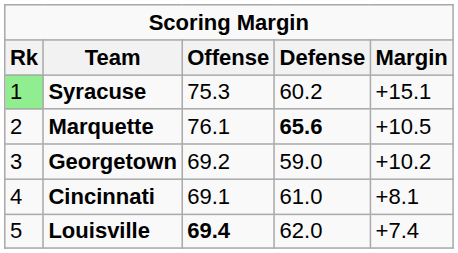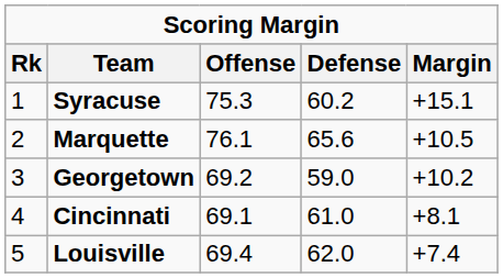Syracuse | Rk: lightgreen background -> no background
Marquette | Defense: bold -> normal
Louisville | Offense: bold -> normal
